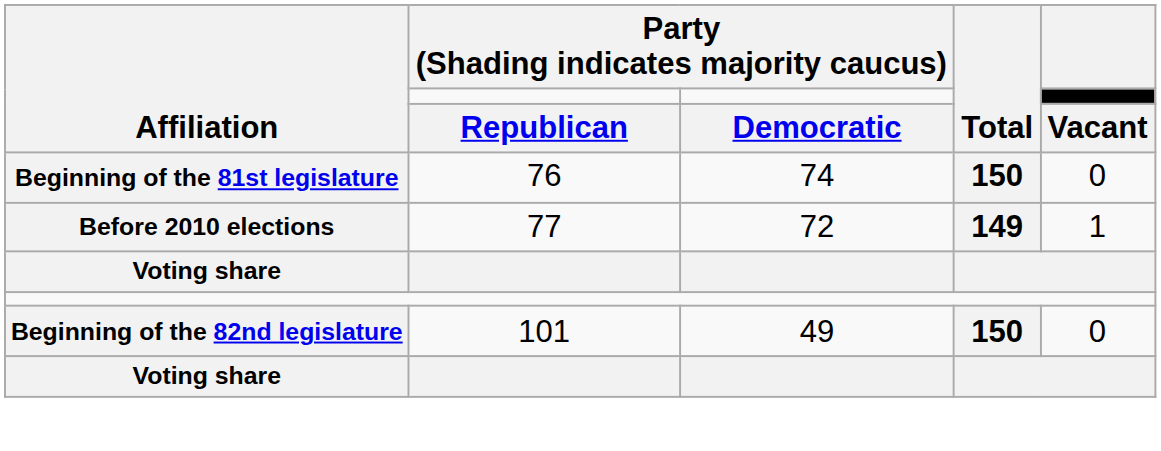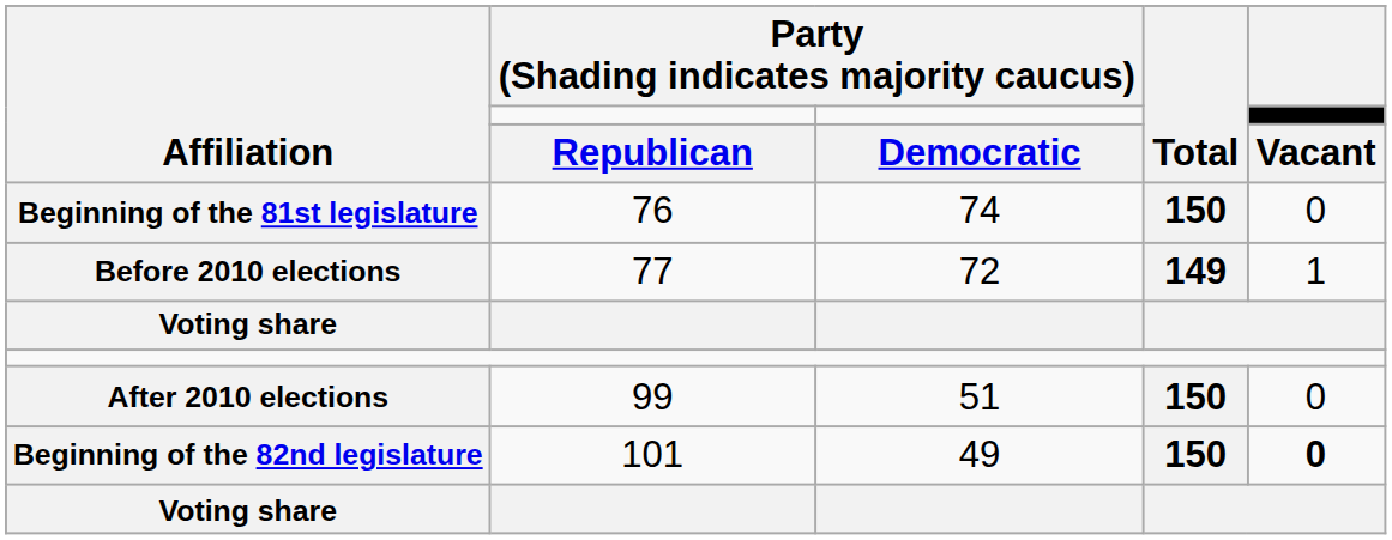+ row: After 2010 elections | 99 | 51 | 150 | 0
Beginning of the 82nd legislature | column 5: normal -> bold
